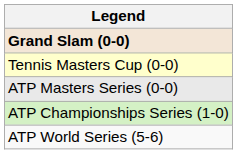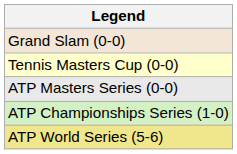row 2 | column 1: bold -> normal
row 6 | column 1: no background -> khaki background
